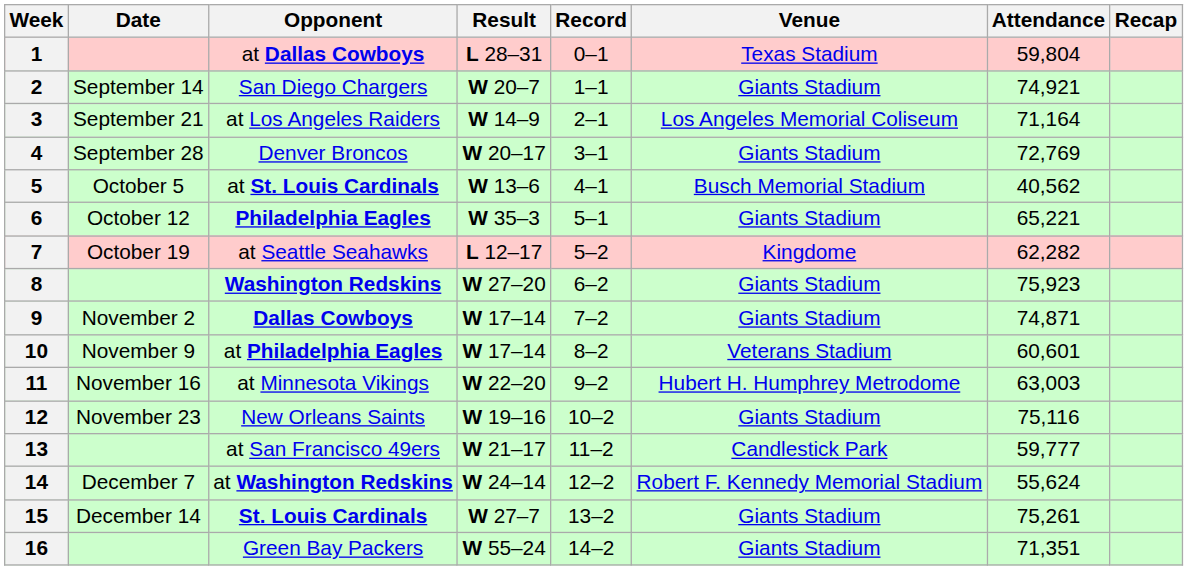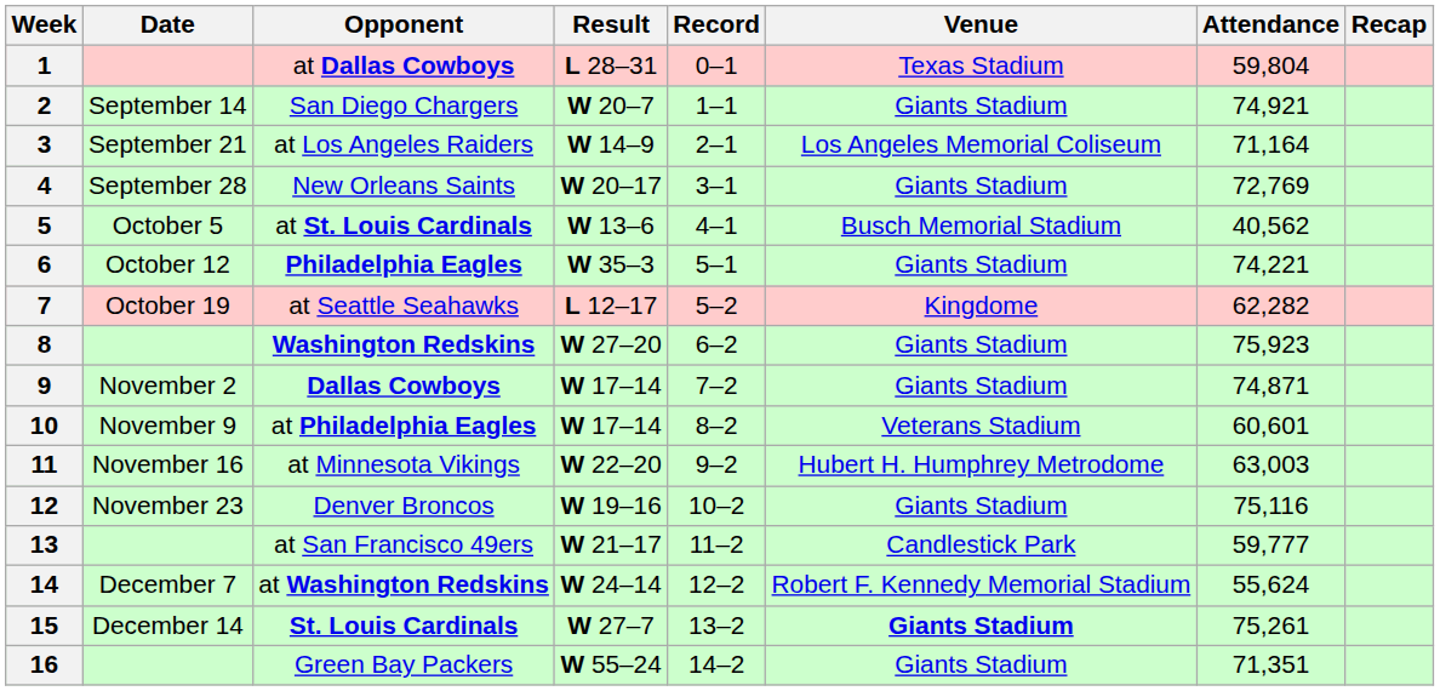4 | Opponent: Denver Broncos -> New Orleans Saints
6 | Attendance: 65,221 -> 74,221
12 | Opponent: New Orleans Saints -> Denver Broncos
15 | Venue: normal -> bold
